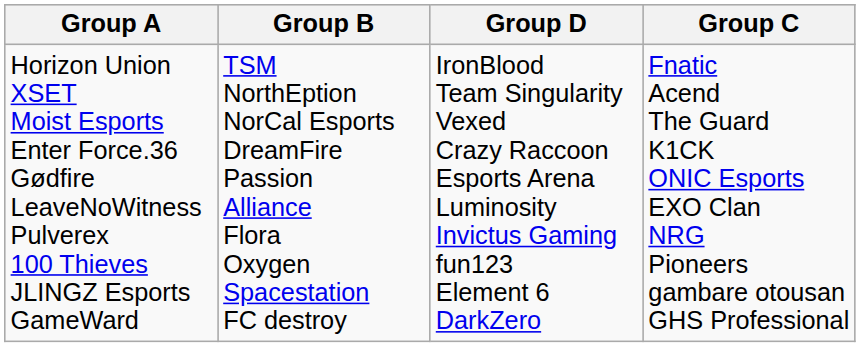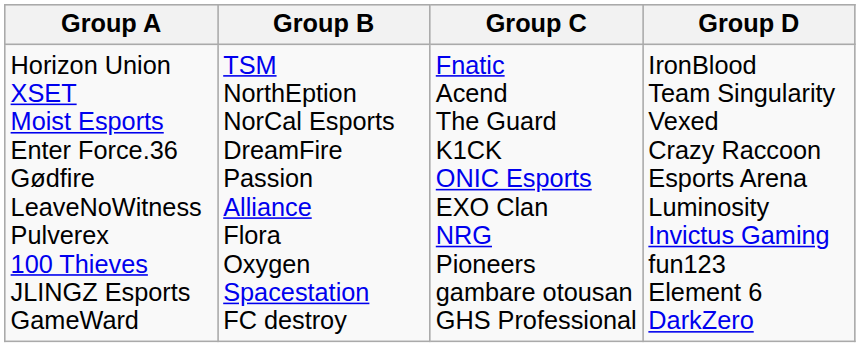columns swapped: Group C <-> Group D
